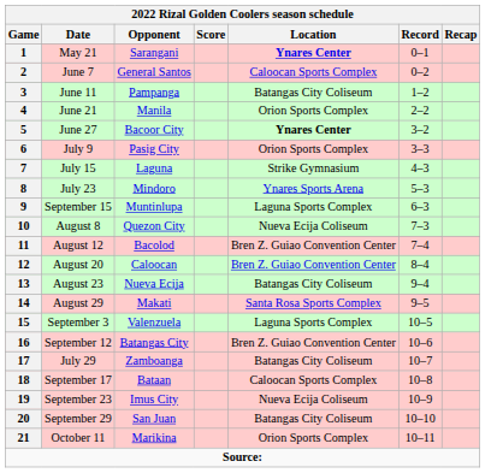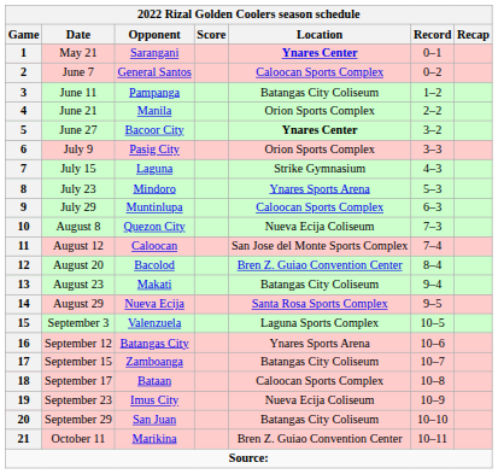9 | Date: September 15 -> July 29
9 | Location: Laguna Sports Complex -> Caloocan Sports Complex
11 | Opponent: Bacolod -> Caloocan
11 | Location: Bren Z. Guiao Convention Center -> San Jose del Monte Sports Complex
12 | Opponent: Caloocan -> Bacolod
13 | Opponent: Nueva Ecija -> Makati
14 | Opponent: Makati -> Nueva Ecija
16 | Location: Bren Z. Guiao Convention Center -> Ynares Sports Arena
17 | Date: July 29 -> September 15
21 | Location: Orion Sports Complex -> Bren Z. Guiao Convention Center
